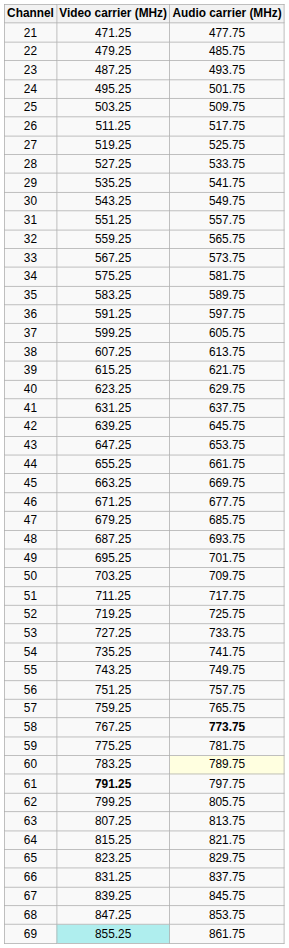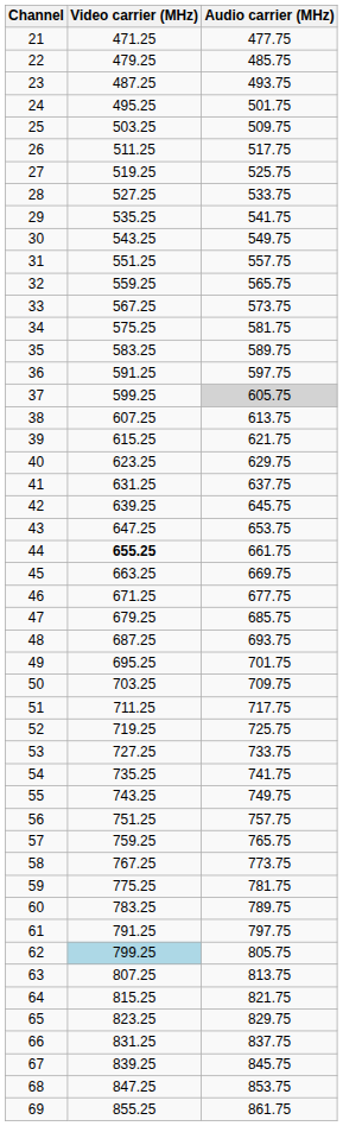37 | Audio carrier (MHz): no background -> lightgrey background
44 | Video carrier (MHz): normal -> bold
58 | Audio carrier (MHz): bold -> normal
60 | Audio carrier (MHz): lightyellow background -> no background
61 | Video carrier (MHz): bold -> normal
62 | Video carrier (MHz): no background -> lightblue background
69 | Video carrier (MHz): paleturquoise background -> no background
